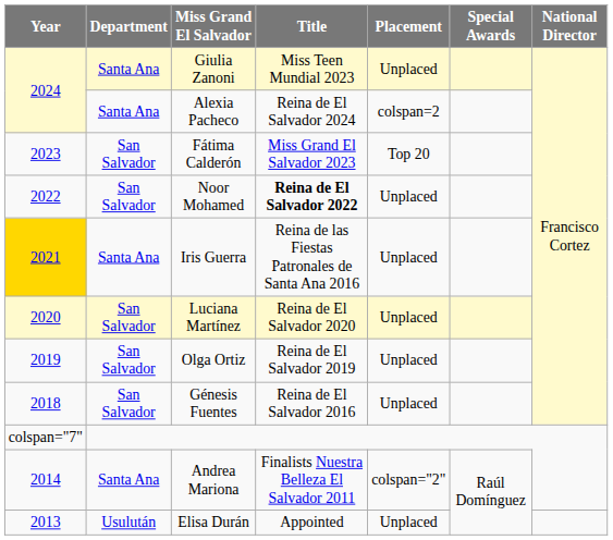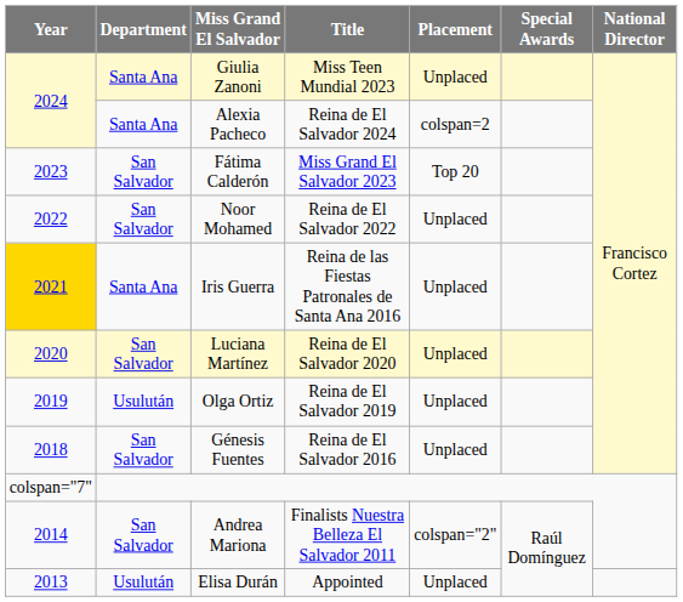Noor Mohamed | Title: bold -> normal
Olga Ortiz | Department: San Salvador -> Usulután
Andrea Mariona | Department: Santa Ana -> San Salvador
